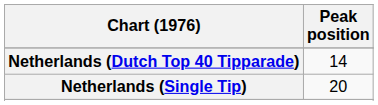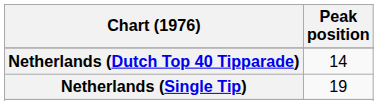Netherlands (Single Tip) | Peak position: 20 -> 19
